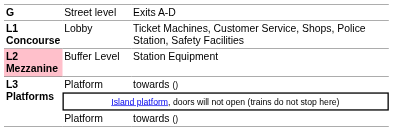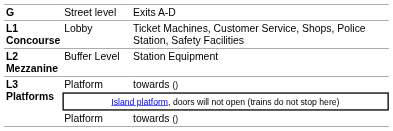Buffer Level | column 1: pink background -> no background
